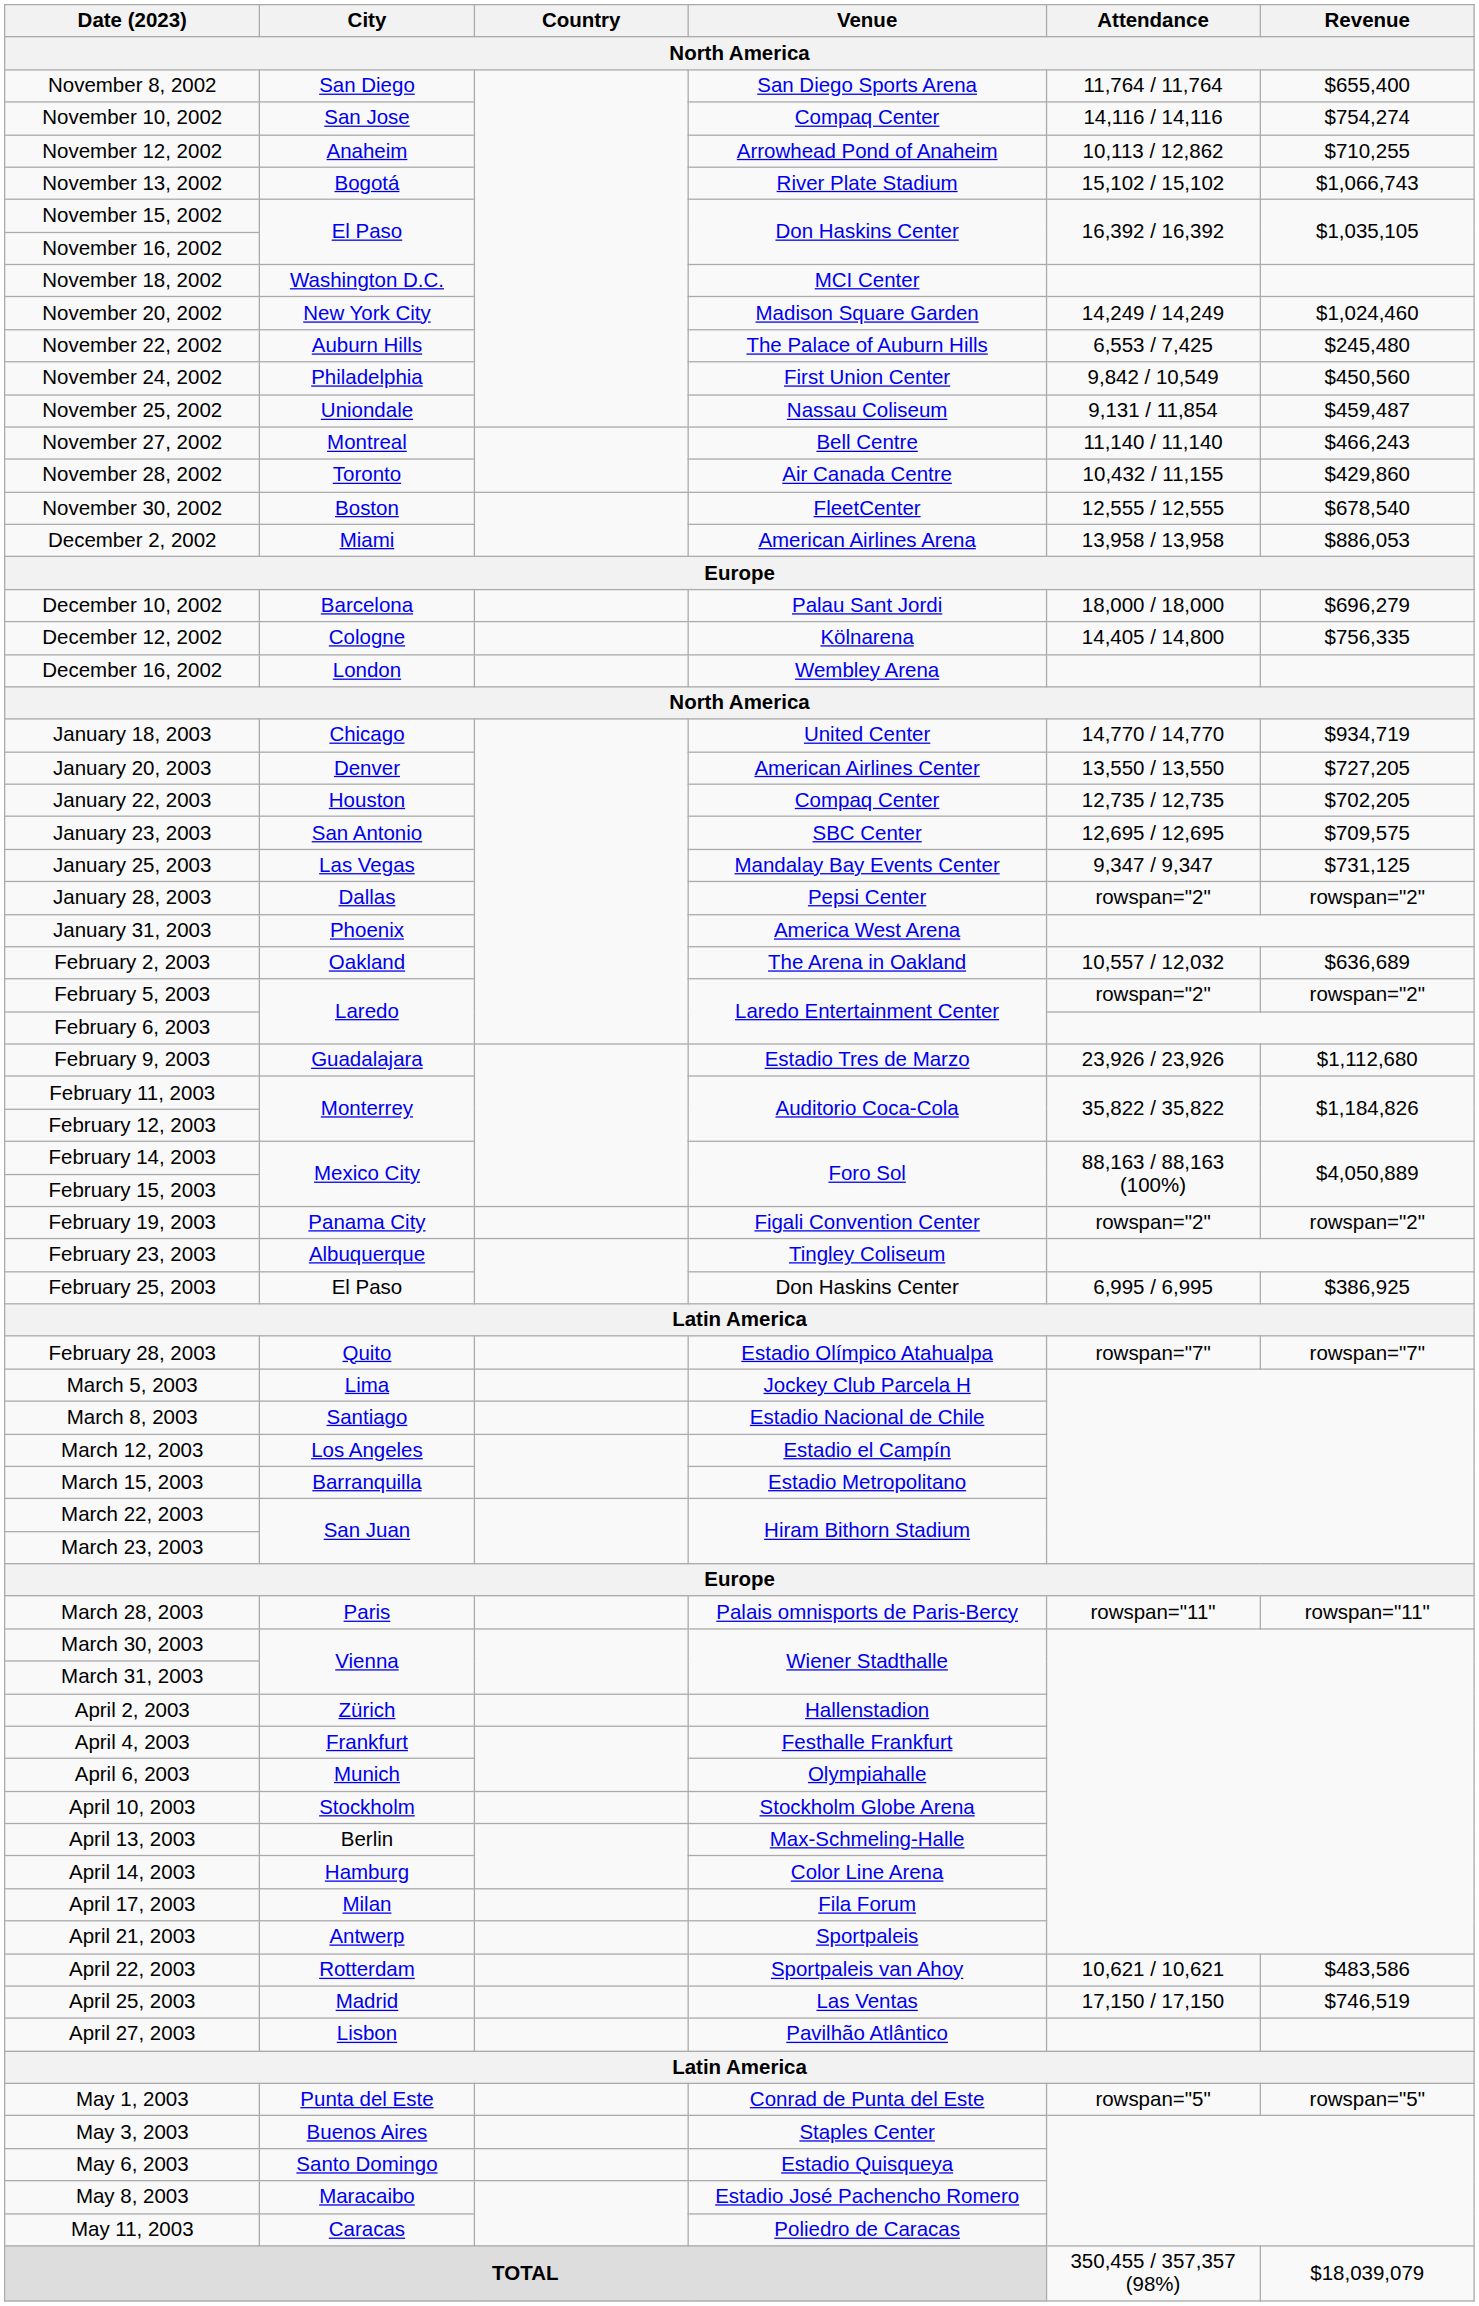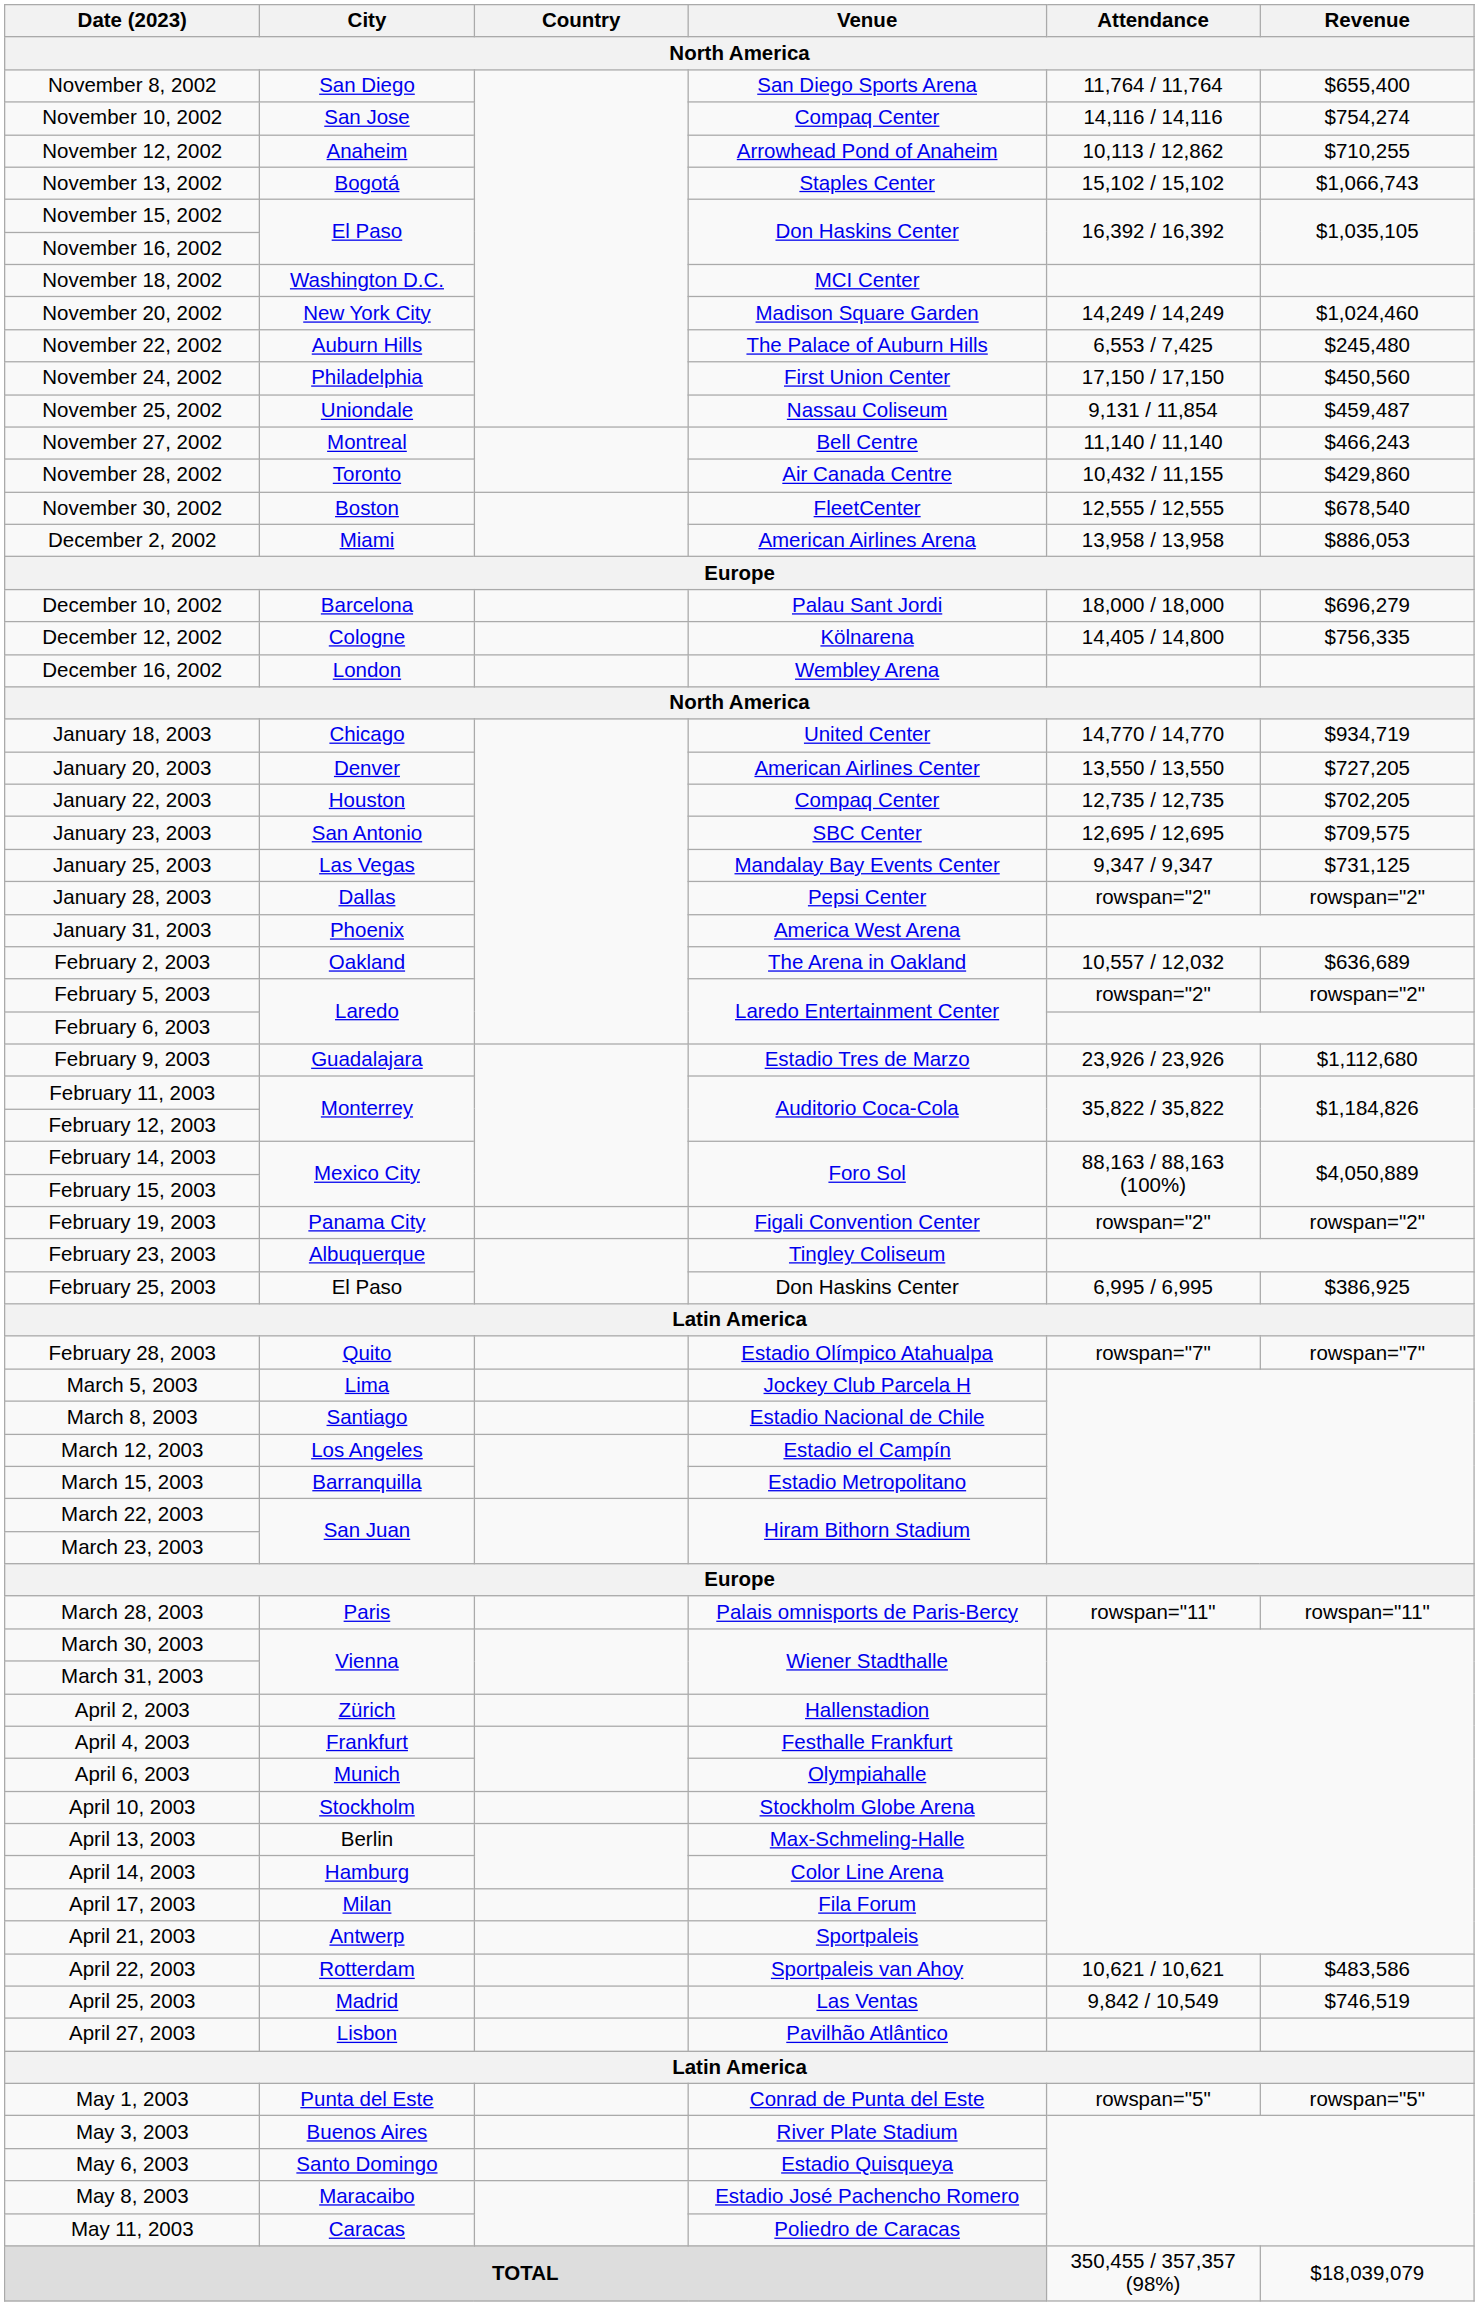November 13, 2002 | Venue: River Plate Stadium -> Staples Center
November 24, 2002 | Attendance: 9,842 / 10,549 -> 17,150 / 17,150
April 25, 2003 | Attendance: 17,150 / 17,150 -> 9,842 / 10,549
May 3, 2003 | Venue: Staples Center -> River Plate Stadium
